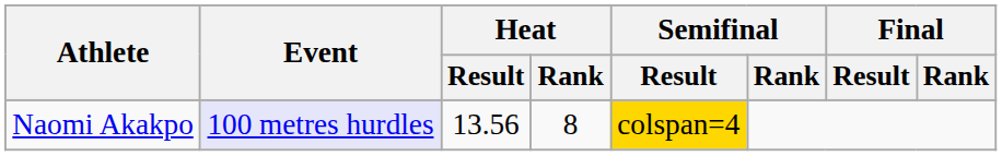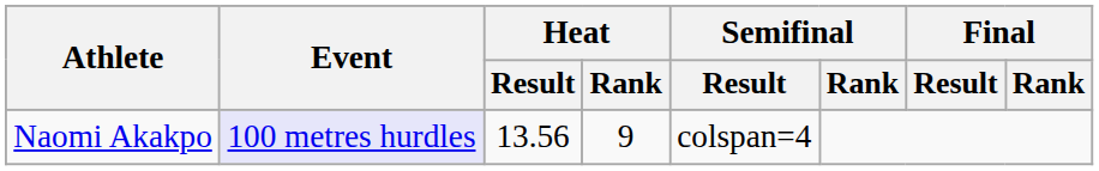Naomi Akakpo | Heat / Rank: 8 -> 9
Naomi Akakpo | Semifinal / Result: gold background -> no background
